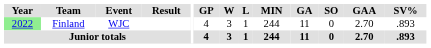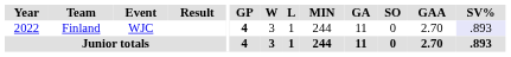Finland | Year: lightgreen background -> no background
Finland | GP: normal -> bold
Finland | SV%: no background -> lavender background
